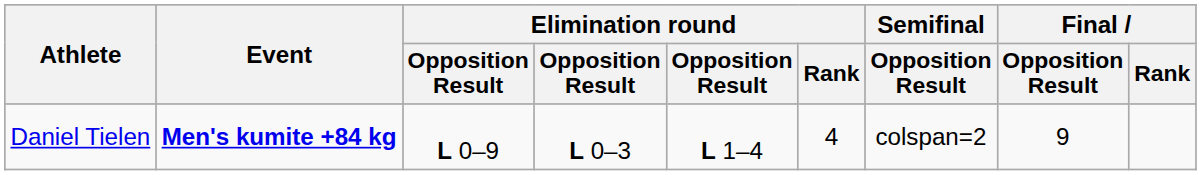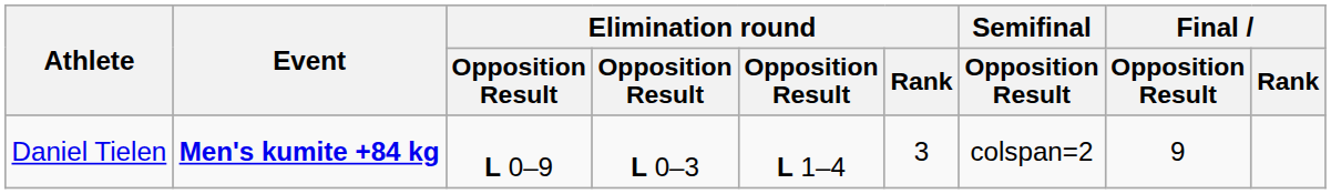Daniel Tielen | Elimination round / Rank: 4 -> 3
